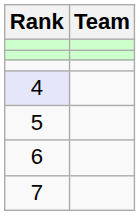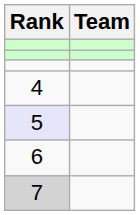row 5 | Rank: lavender background -> no background
row 6 | Rank: no background -> lavender background
row 8 | Rank: no background -> lightgrey background
